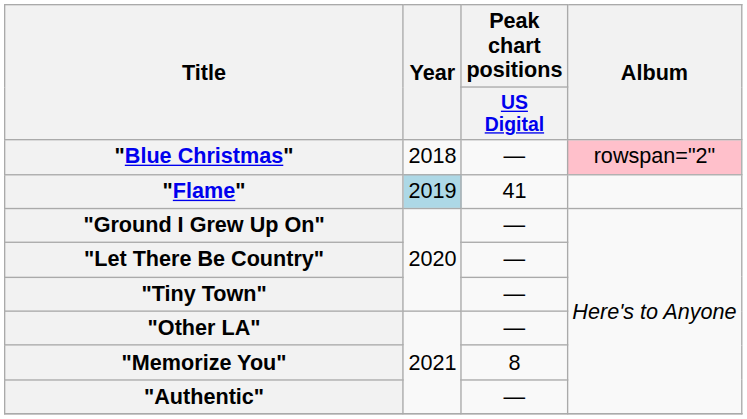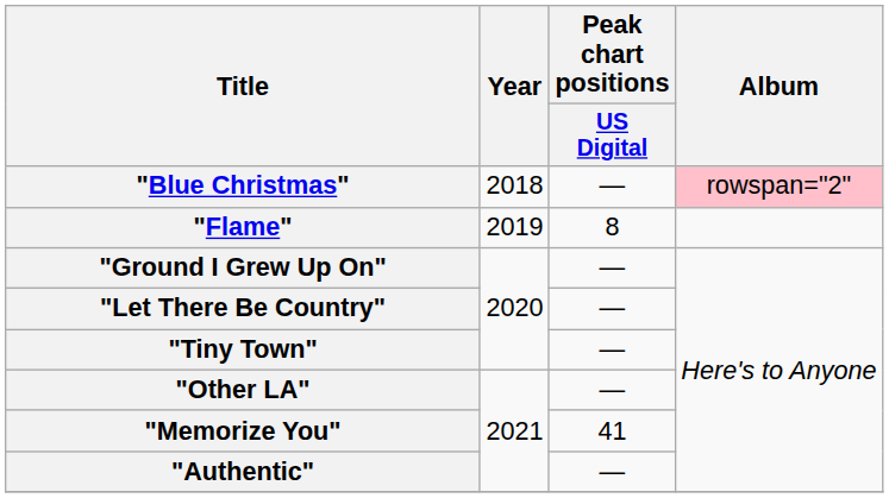"Flame" | Year: lightblue background -> no background
"Flame" | Peak chart positions / US Digital: 41 -> 8
"Memorize You" | Peak chart positions / US Digital: 8 -> 41
